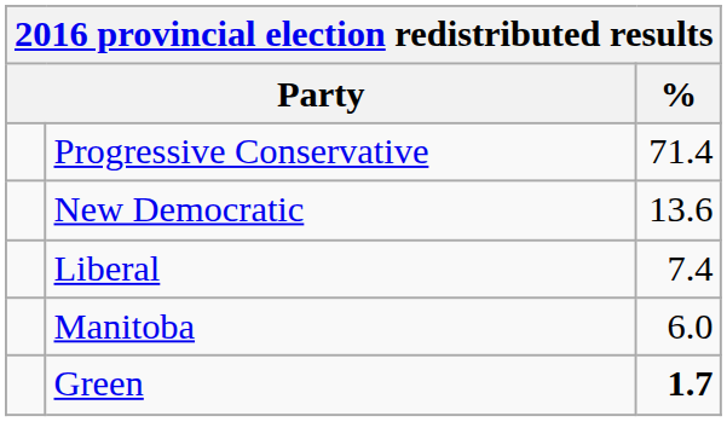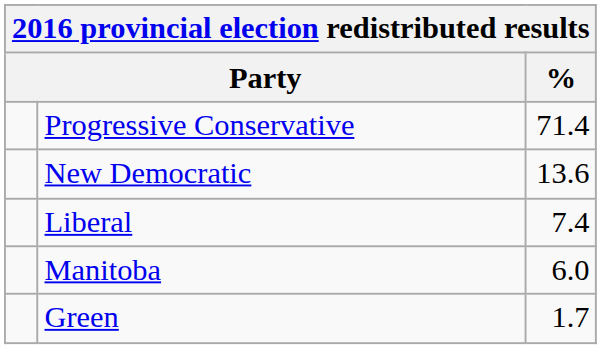Green | %: bold -> normal
